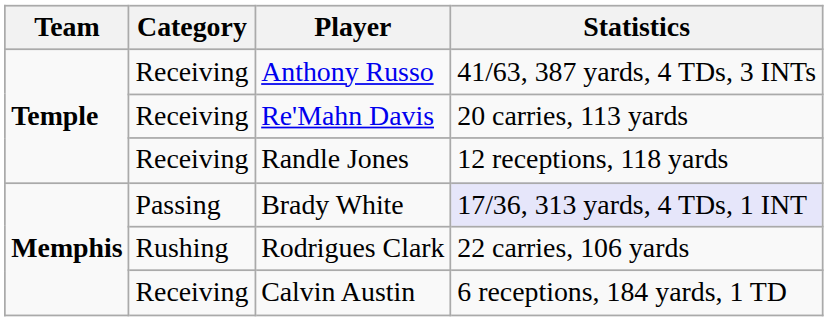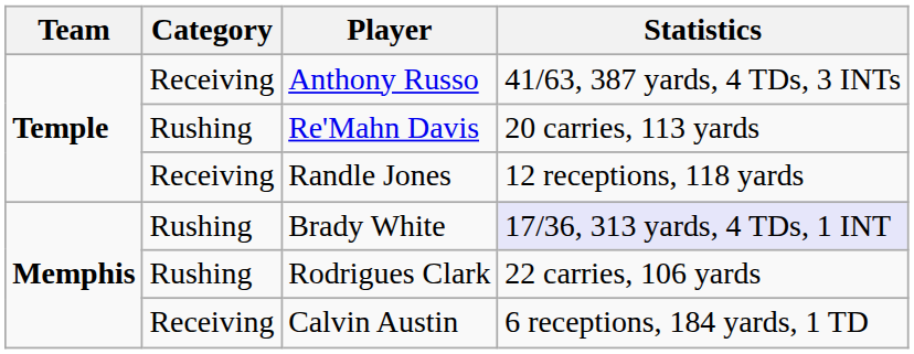Re'Mahn Davis | Category: Receiving -> Rushing
Brady White | Category: Passing -> Rushing
